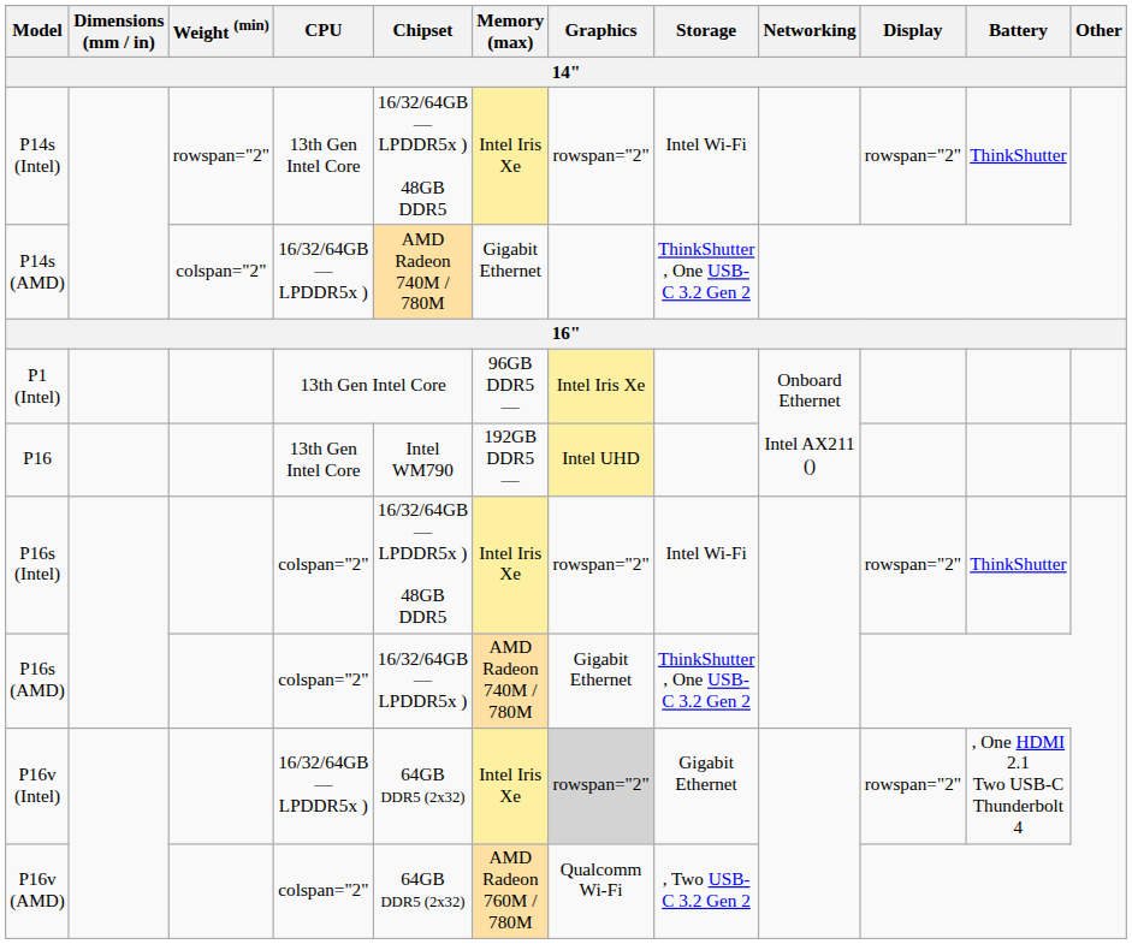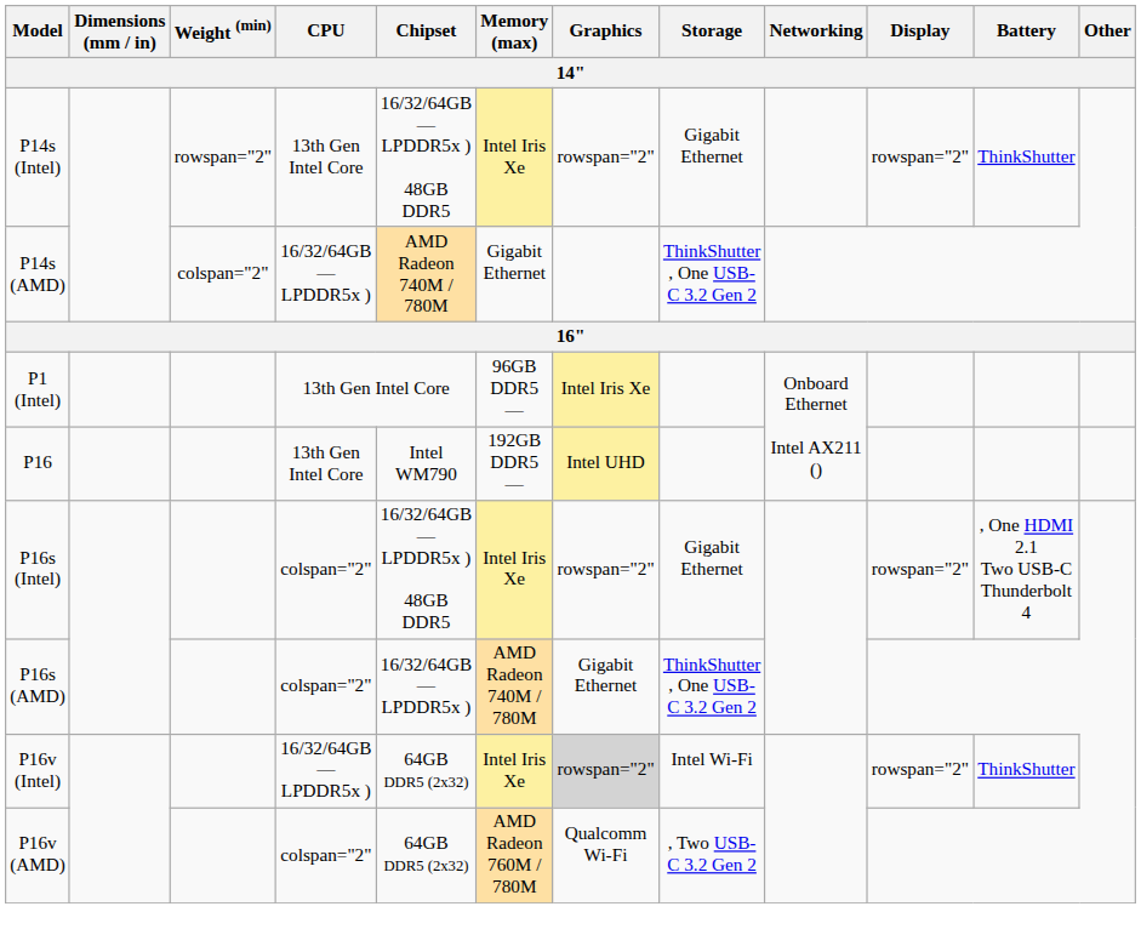P14s (Intel) | Storage: Intel Wi-Fi -> Gigabit Ethernet
P16s (Intel) | Storage: Intel Wi-Fi -> Gigabit Ethernet
P16s (Intel) | Battery: ThinkShutter -> , One HDMI 2.1 Two USB-C Thunderbolt 4
P16v (Intel) | Storage: Gigabit Ethernet -> Intel Wi-Fi
P16v (Intel) | Battery: , One HDMI 2.1 Two USB-C Thunderbolt 4 -> ThinkShutter
